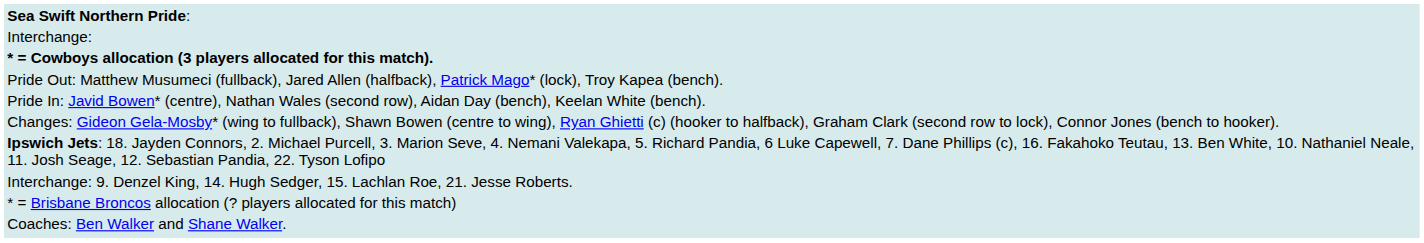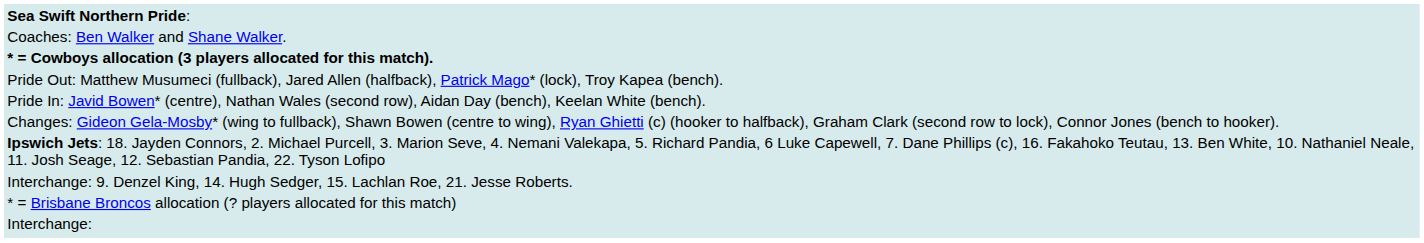row 2 | column 1: Interchange: -> Coaches: Ben Walker and Shane Walker.
row 10 | column 1: Coaches: Ben Walker and Shane Walker. -> Interchange:
